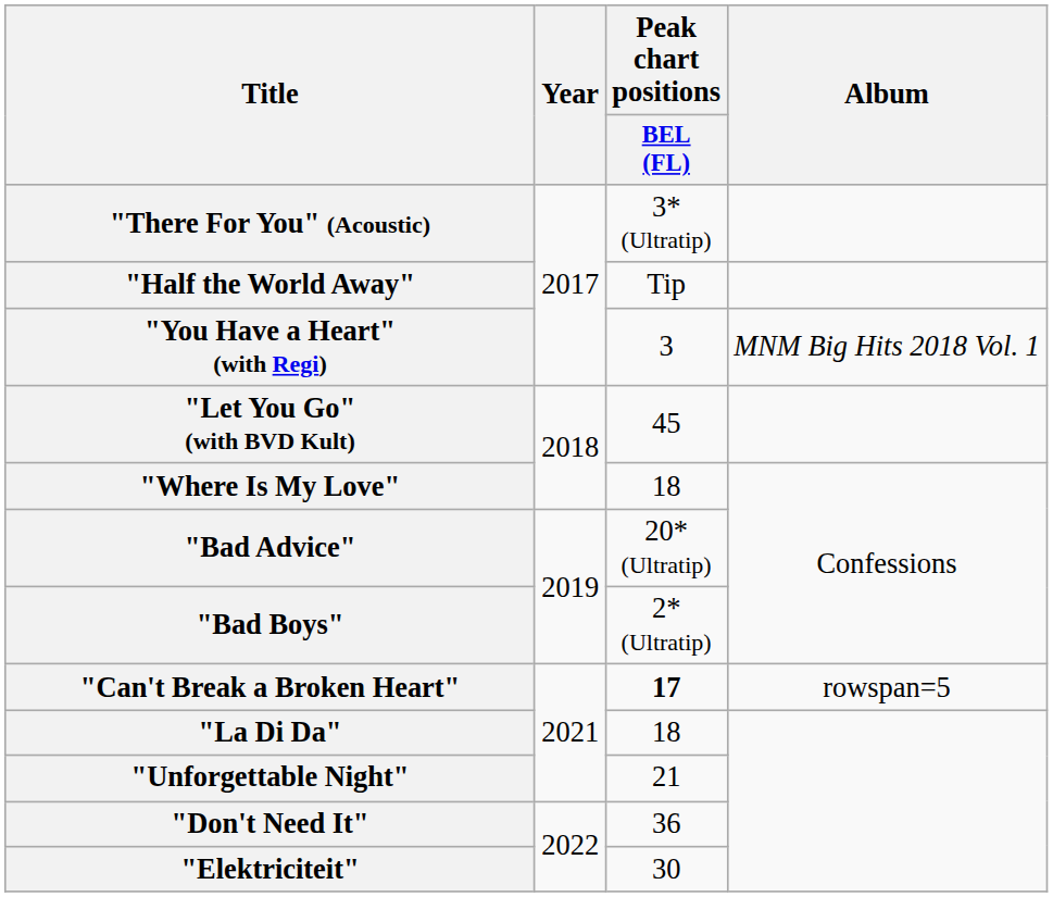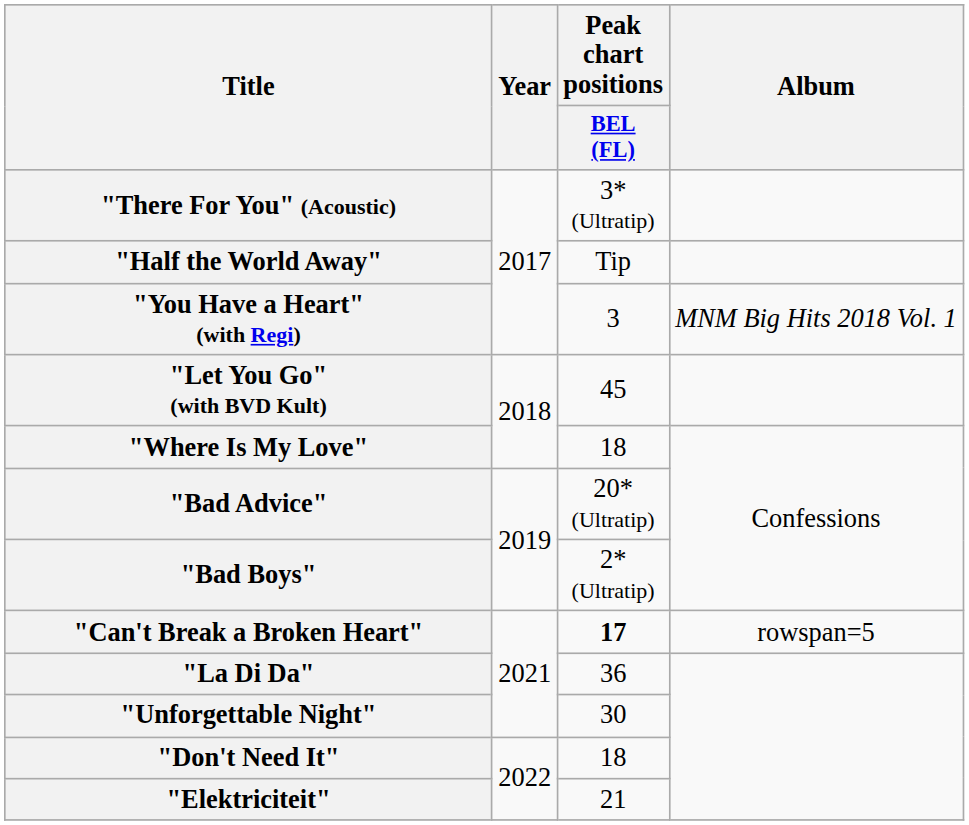"La Di Da" | Peak chart positions / BEL (FL): 18 -> 36
"Unforgettable Night" | Peak chart positions / BEL (FL): 21 -> 30
"Don't Need It" | Peak chart positions / BEL (FL): 36 -> 18
"Elektriciteit" | Peak chart positions / BEL (FL): 30 -> 21
